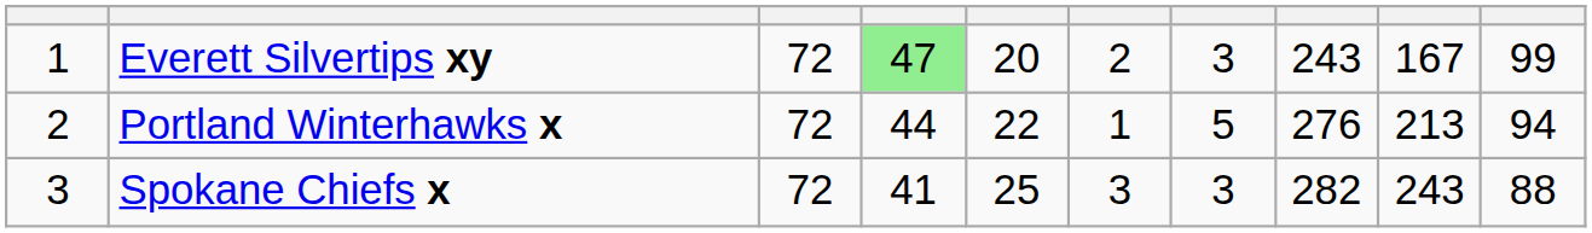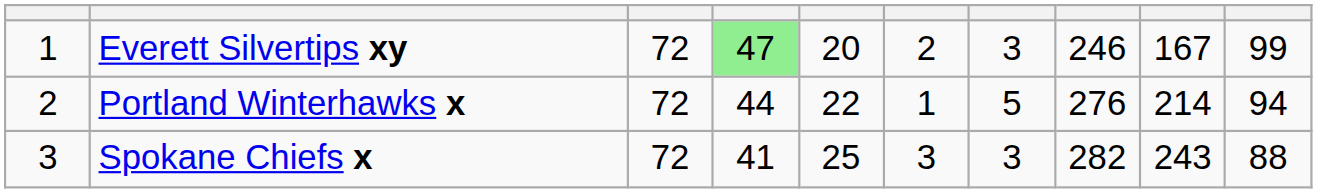Everett Silvertips xy | column 8: 243 -> 246
Portland Winterhawks x | column 9: 213 -> 214
